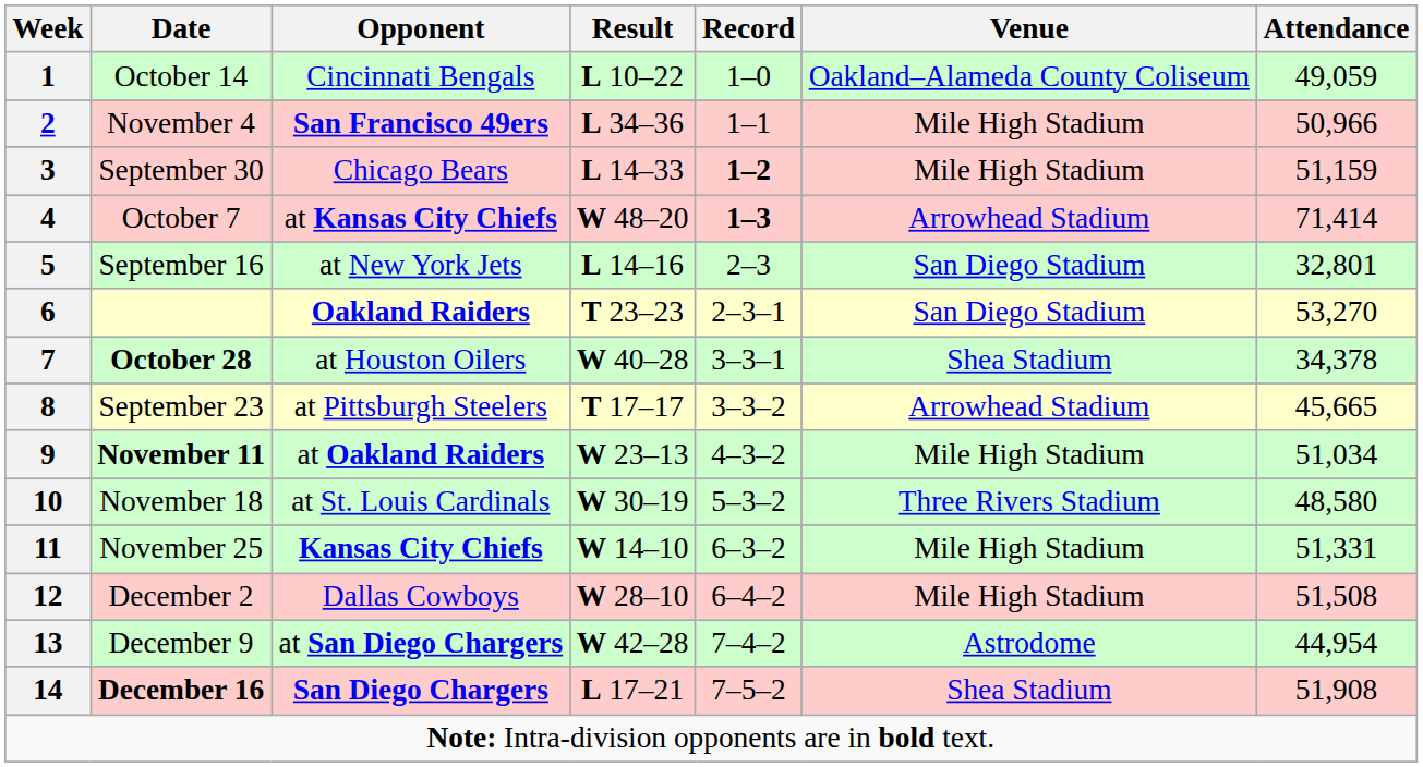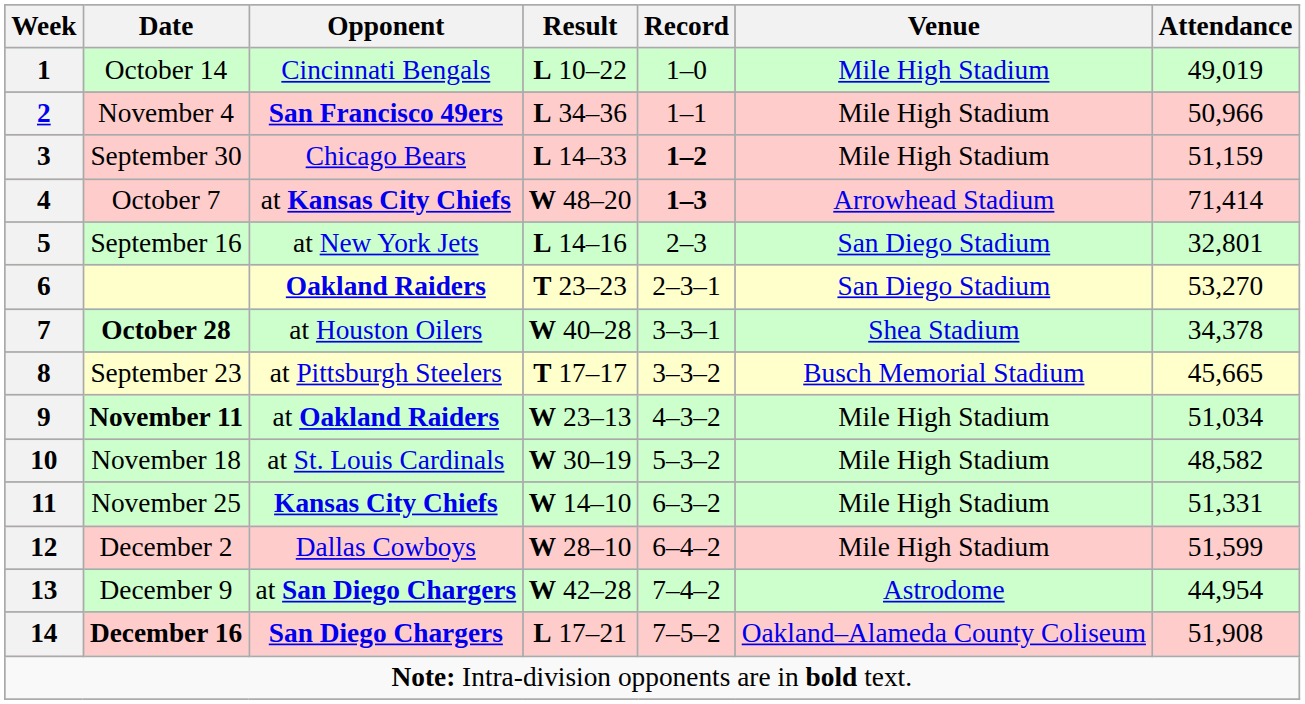1 | Venue: Oakland–Alameda County Coliseum -> Mile High Stadium
1 | Attendance: 49,059 -> 49,019
8 | Venue: Arrowhead Stadium -> Busch Memorial Stadium
10 | Venue: Three Rivers Stadium -> Mile High Stadium
10 | Attendance: 48,580 -> 48,582
12 | Attendance: 51,508 -> 51,599
14 | Venue: Shea Stadium -> Oakland–Alameda County Coliseum
